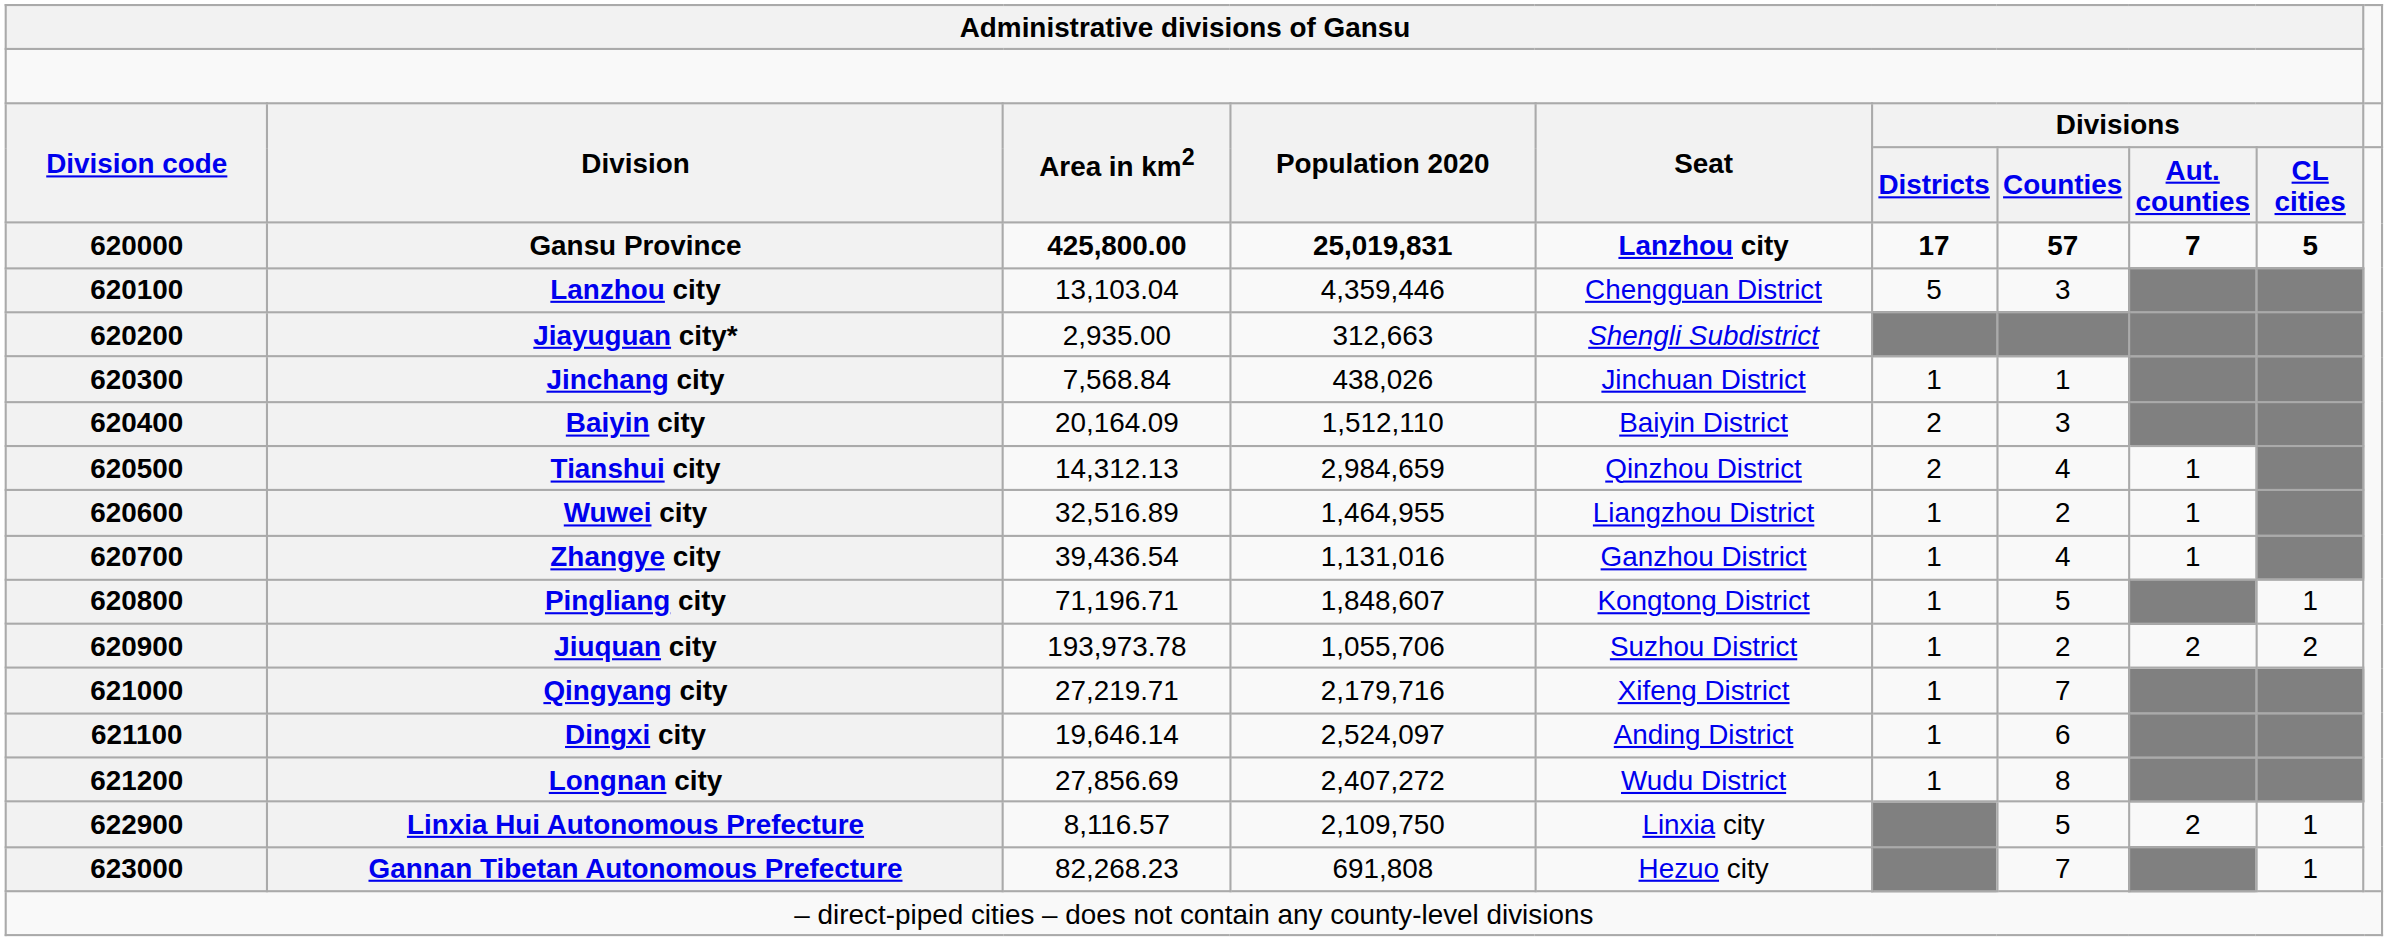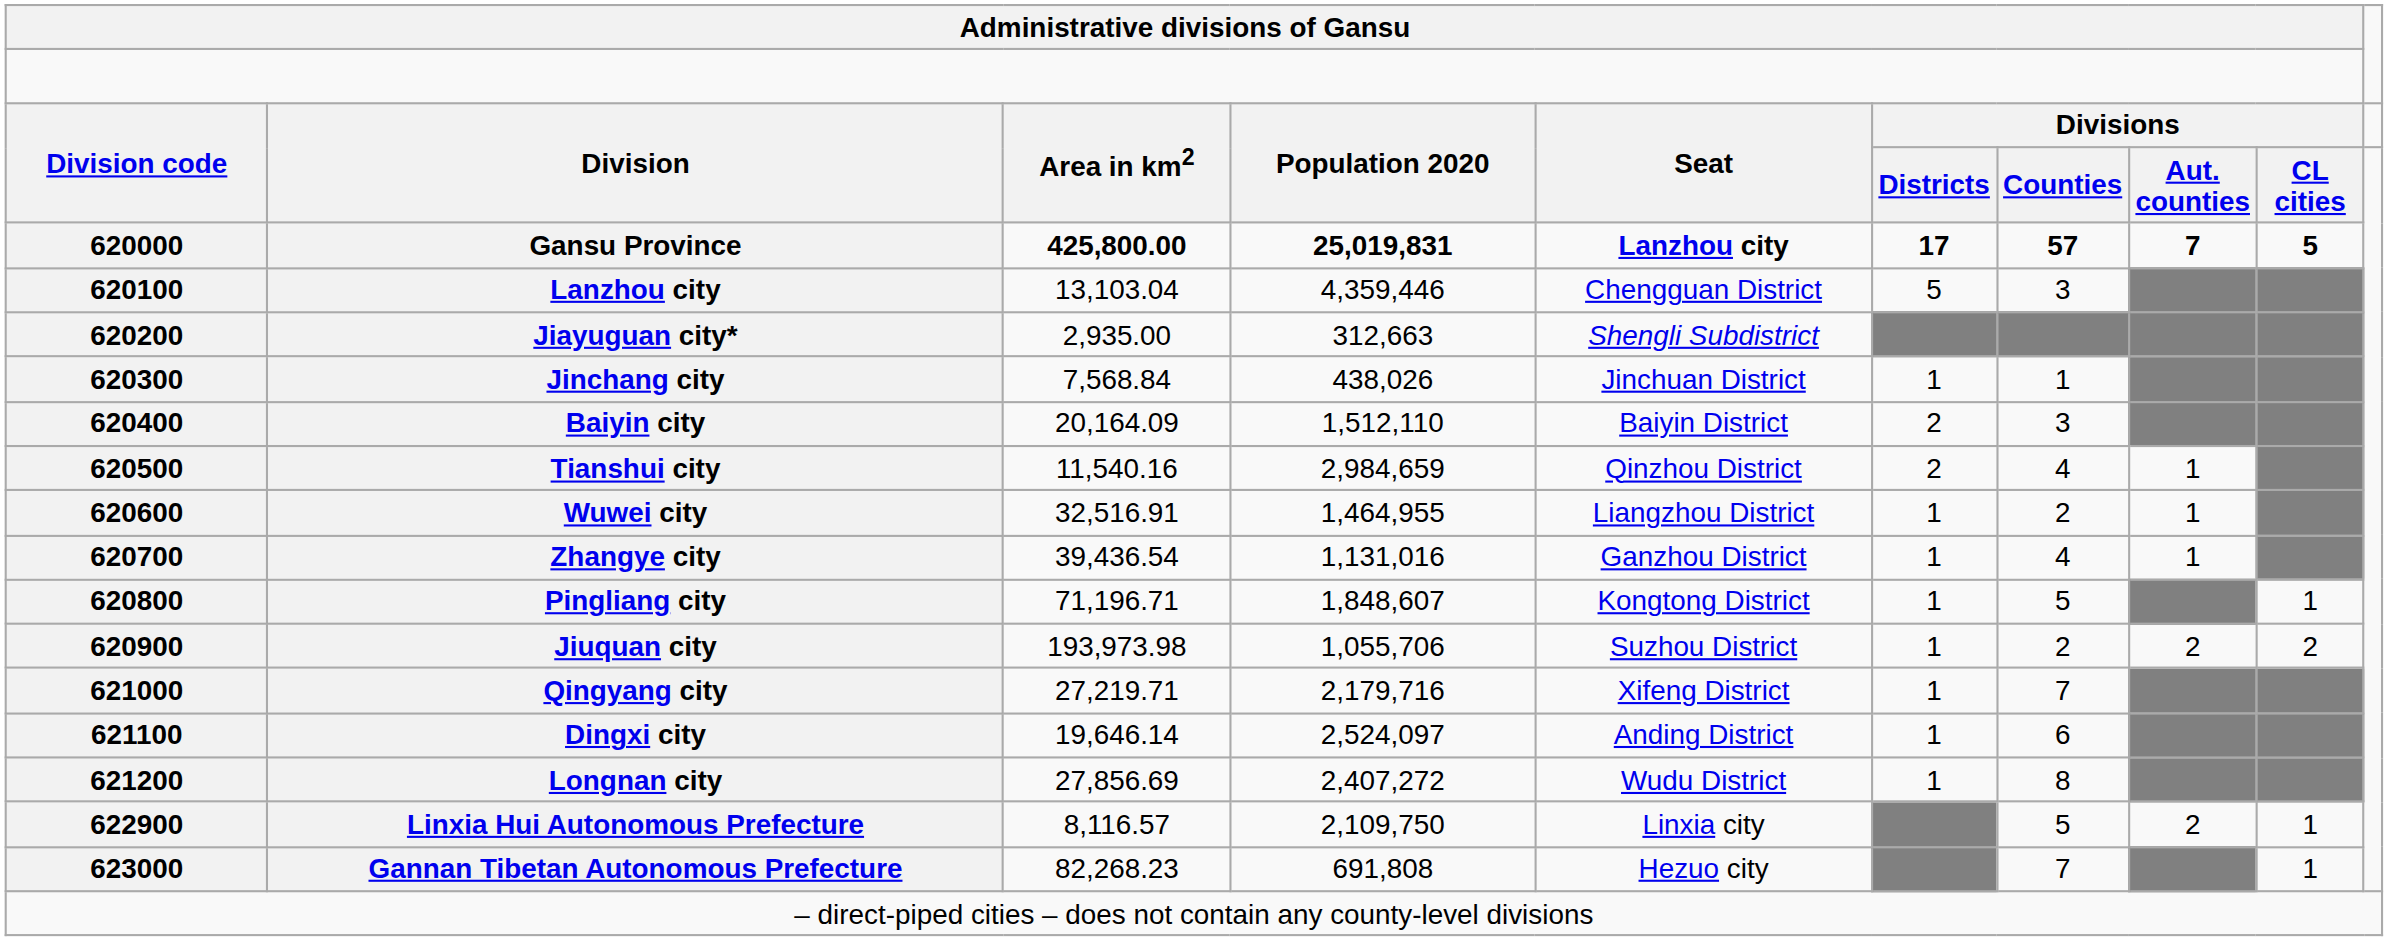Tianshui city | column 3: 14,312.13 -> 11,540.16
Wuwei city | column 3: 32,516.89 -> 32,516.91
Jiuquan city | column 3: 193,973.78 -> 193,973.98
